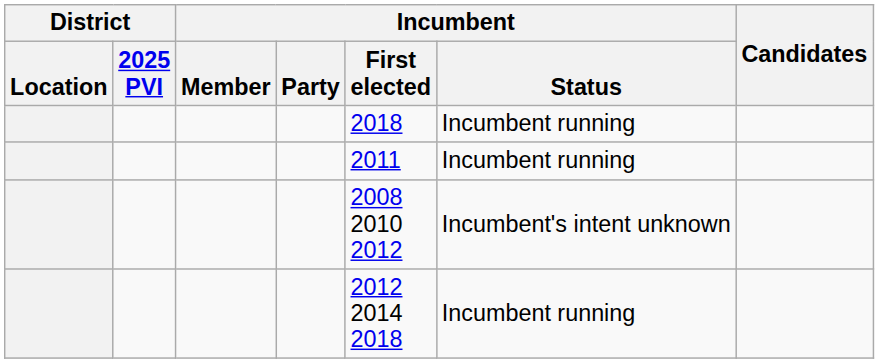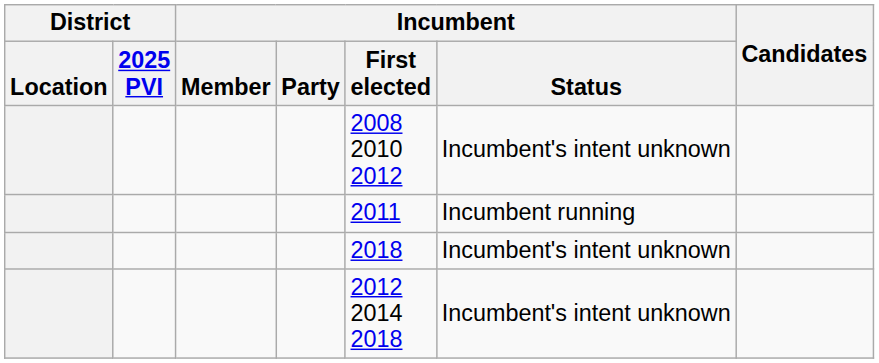row 3 | Incumbent / First elected: 2018 -> 2008 2010 2012
row 3 | Incumbent / Status: Incumbent running -> Incumbent's intent unknown
row 5 | Incumbent / First elected: 2008 2010 2012 -> 2018
row 6 | Incumbent / Status: Incumbent running -> Incumbent's intent unknown
